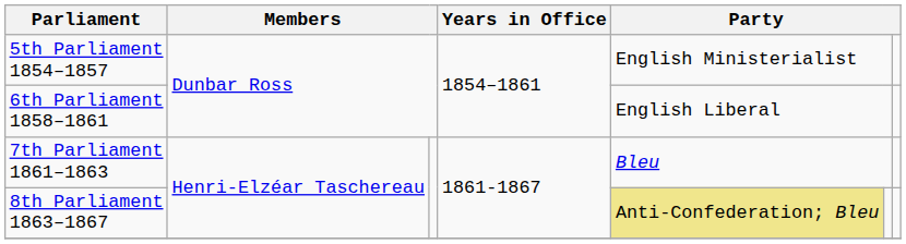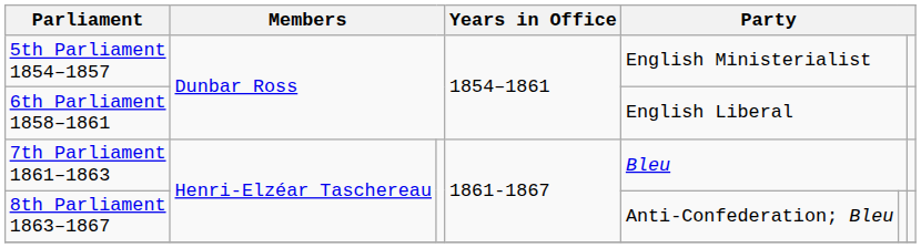8th Parliament 1863–1867 | column 5: khaki background -> no background
